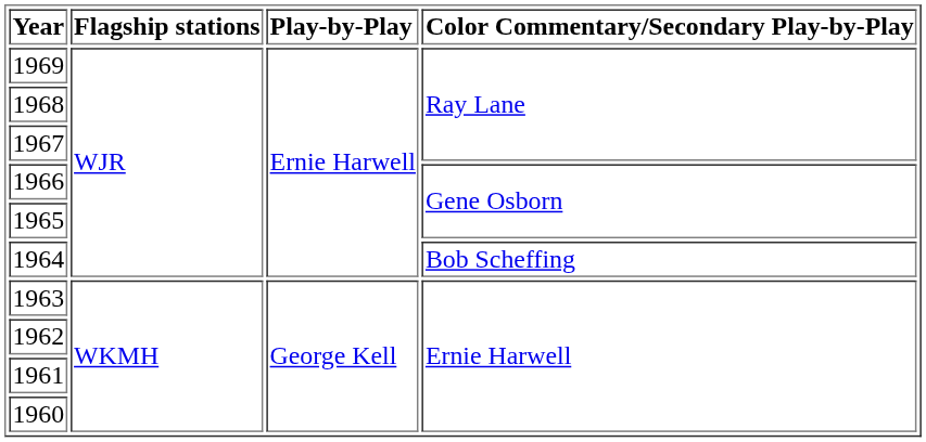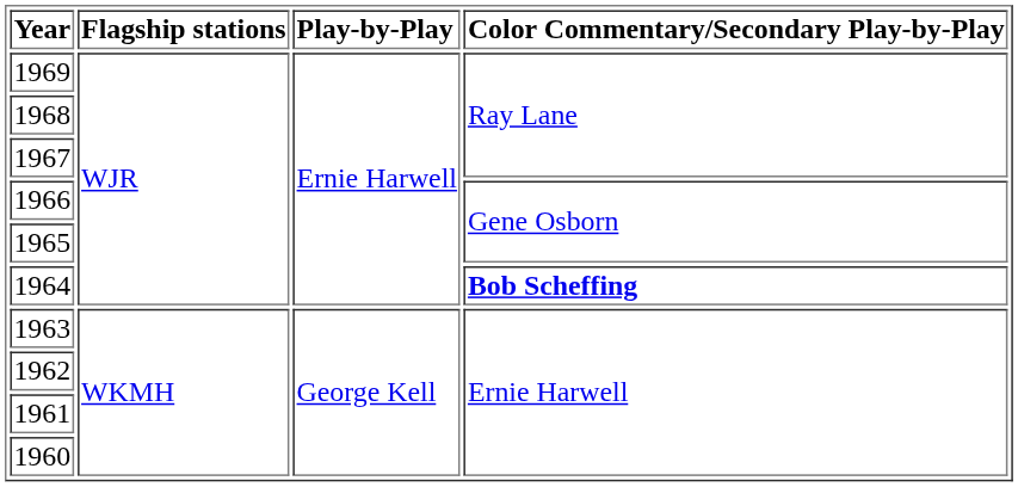1964 | Color Commentary/Secondary Play-by-Play: normal -> bold
